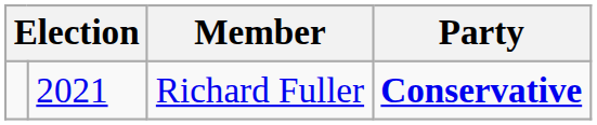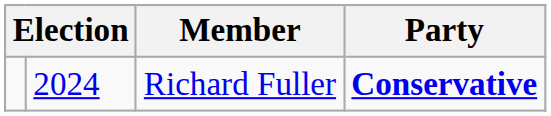Richard Fuller | column 2: 2021 -> 2024
